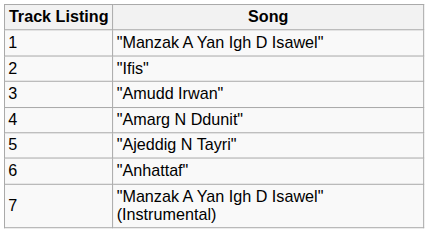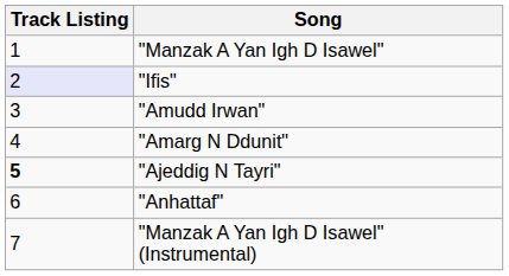"Ifis" | Track Listing: no background -> lavender background
"Ajeddig N Tayri" | Track Listing: normal -> bold
